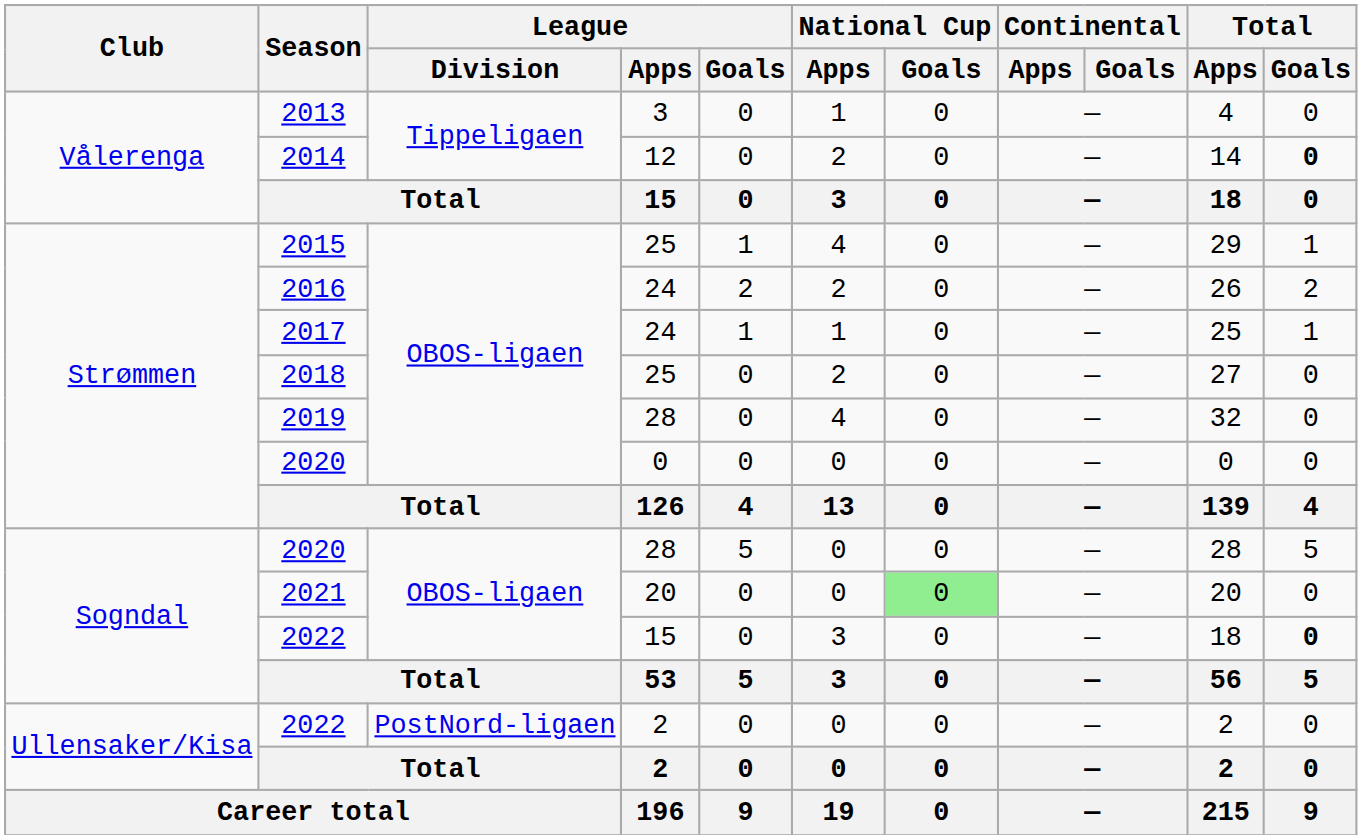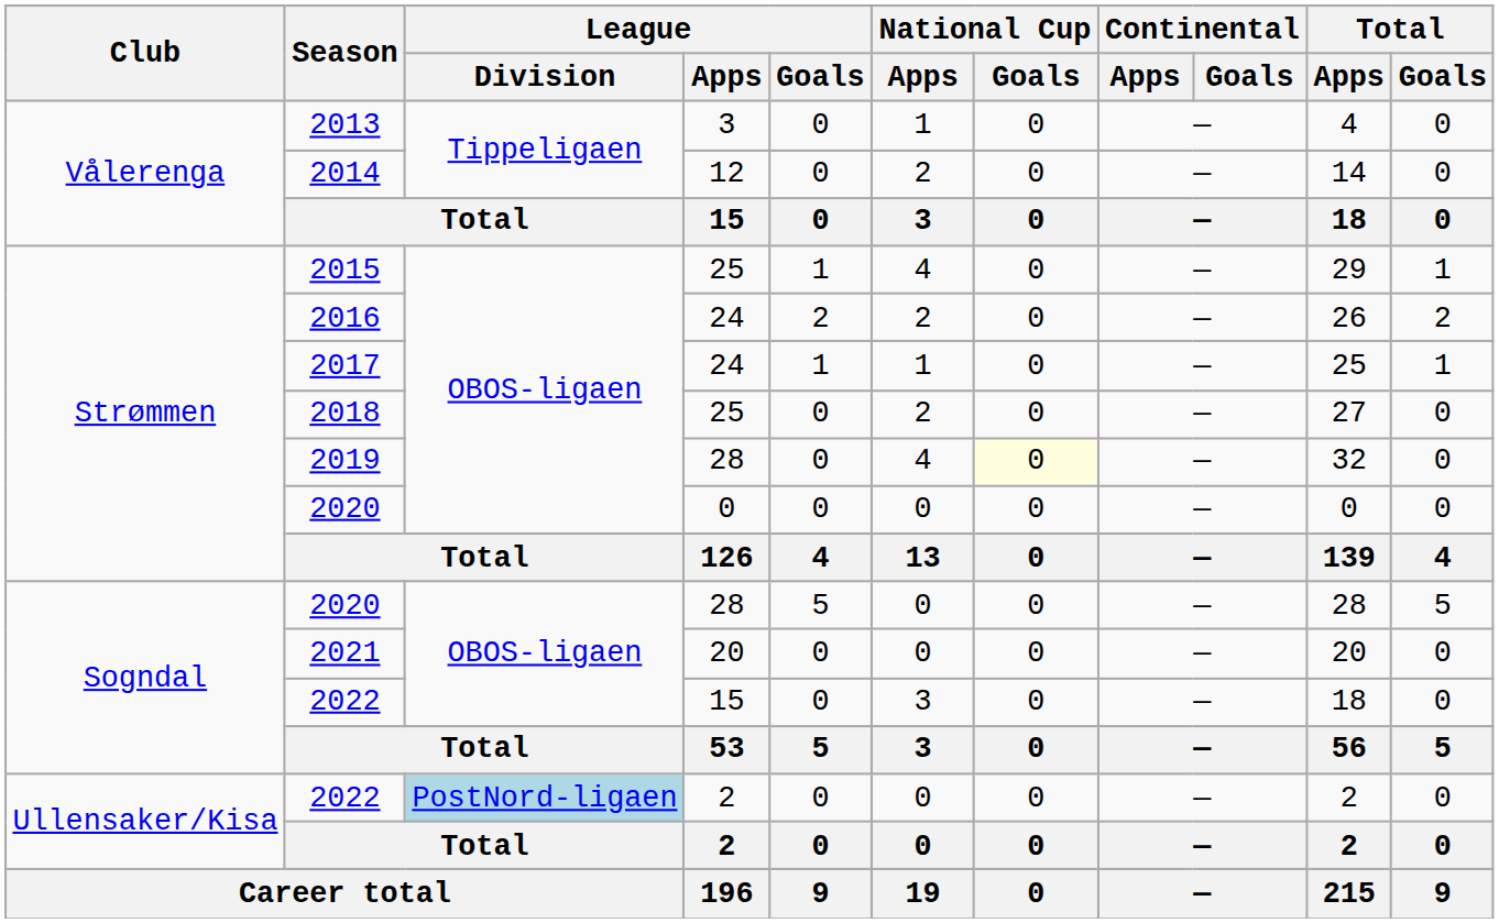2014 | Total / Goals: bold -> normal
2019 | National Cup / Goals: no background -> lightyellow background
2021 | National Cup / Goals: lightgreen background -> no background
2022 / 15 | Total / Goals: bold -> normal
2022 / 2 | League / Division: no background -> lightblue background
